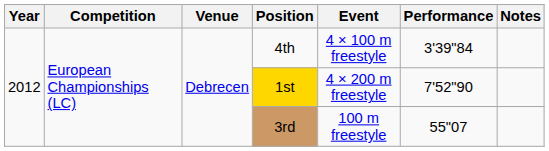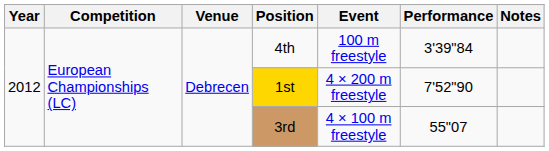4th | Event: 4 × 100 m freestyle -> 100 m freestyle
3rd | Event: 100 m freestyle -> 4 × 100 m freestyle
